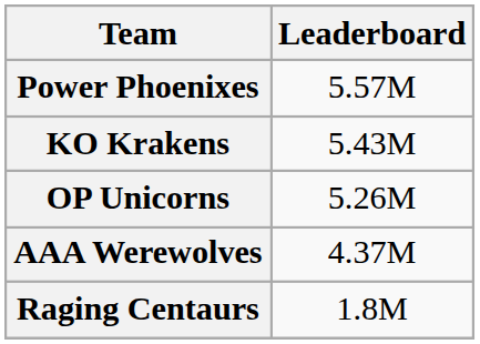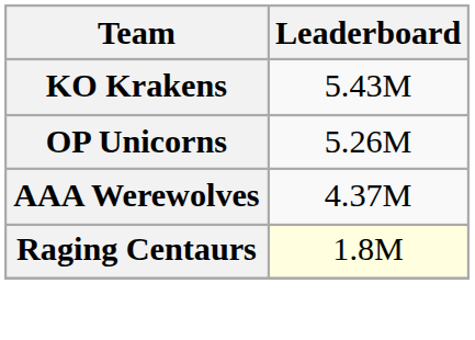- row: Power Phoenixes | 5.57M
Raging Centaurs | Leaderboard: no background -> lightyellow background
